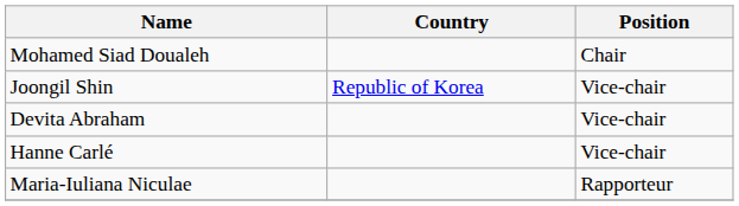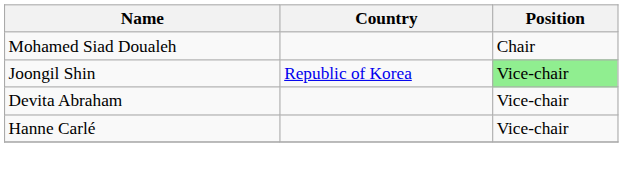Joongil Shin | Position: no background -> lightgreen background
- row: Maria‑Iuliana Niculae | Rapporteur
